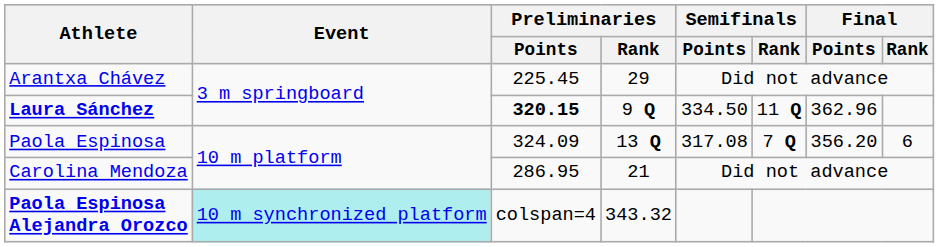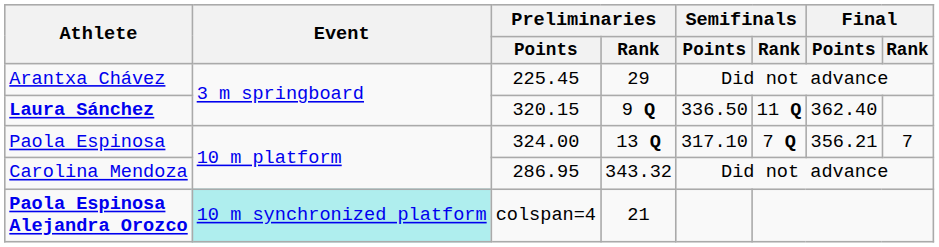Laura Sánchez | Preliminaries / Points: bold -> normal
Laura Sánchez | Semifinals / Points: 334.50 -> 336.50
Laura Sánchez | Final / Points: 362.96 -> 362.40
Paola Espinosa | Preliminaries / Points: 324.09 -> 324.00
Paola Espinosa | Semifinals / Points: 317.08 -> 317.10
Paola Espinosa | Final / Points: 356.20 -> 356.21
Paola Espinosa | Final / Rank: 6 -> 7
Carolina Mendoza | Preliminaries / Rank: 21 -> 343.32
Paola Espinosa Alejandra Orozco | Preliminaries / Rank: 343.32 -> 21
